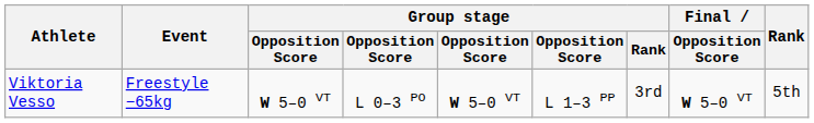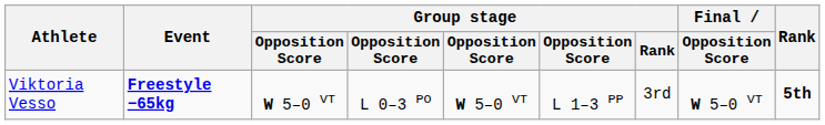Viktoria Vesso | Event: normal -> bold
Viktoria Vesso | Rank: normal -> bold
